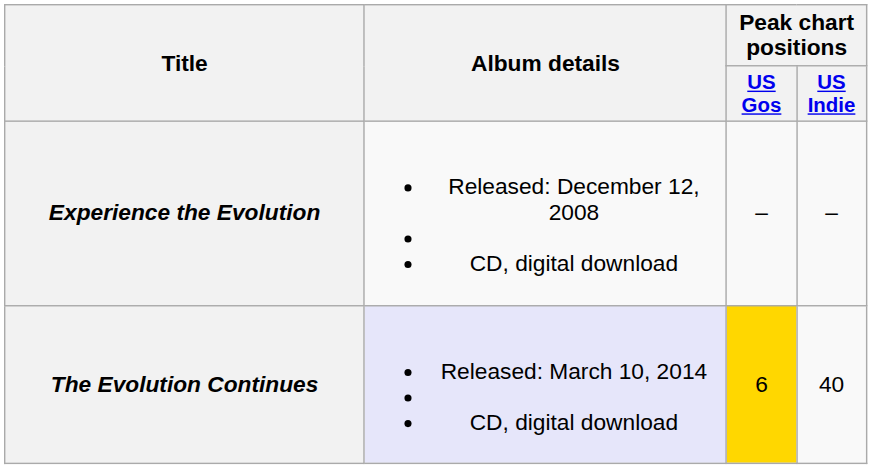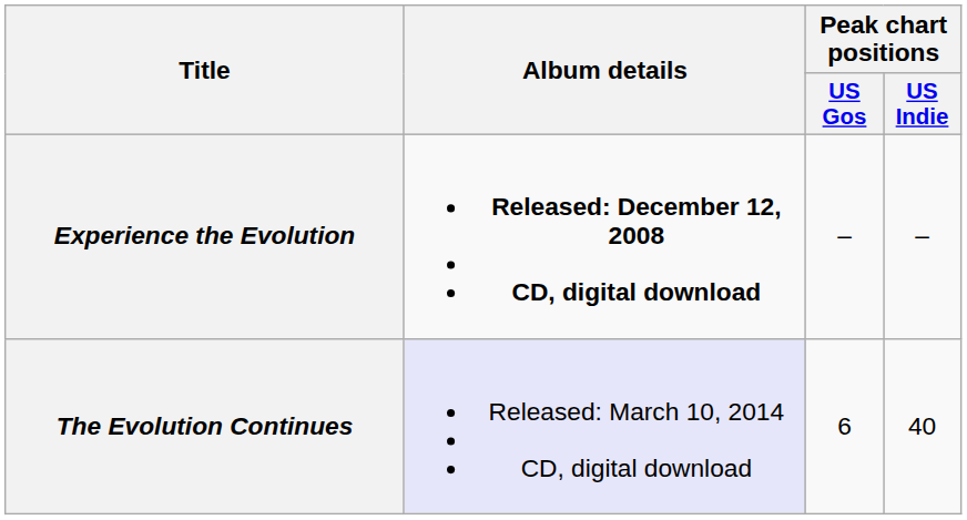Experience the Evolution | Album details: normal -> bold
The Evolution Continues | Peak chart positions / US Gos: gold background -> no background
